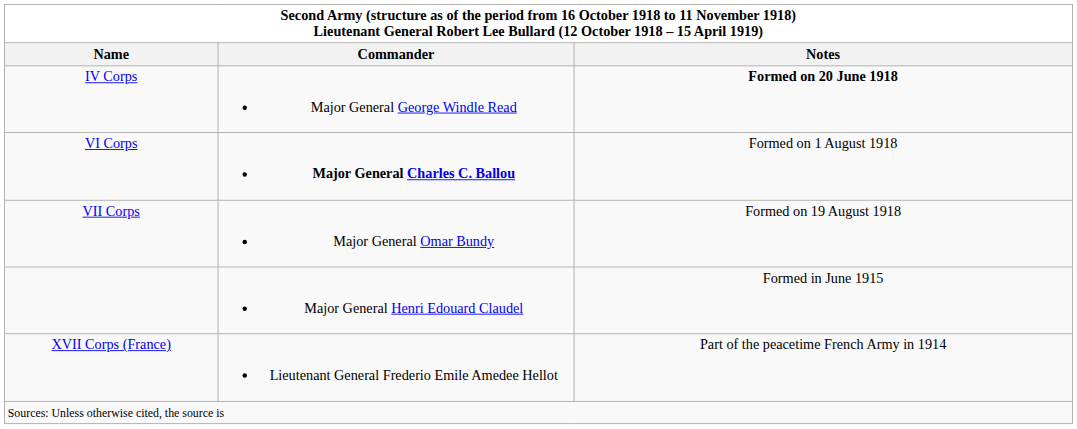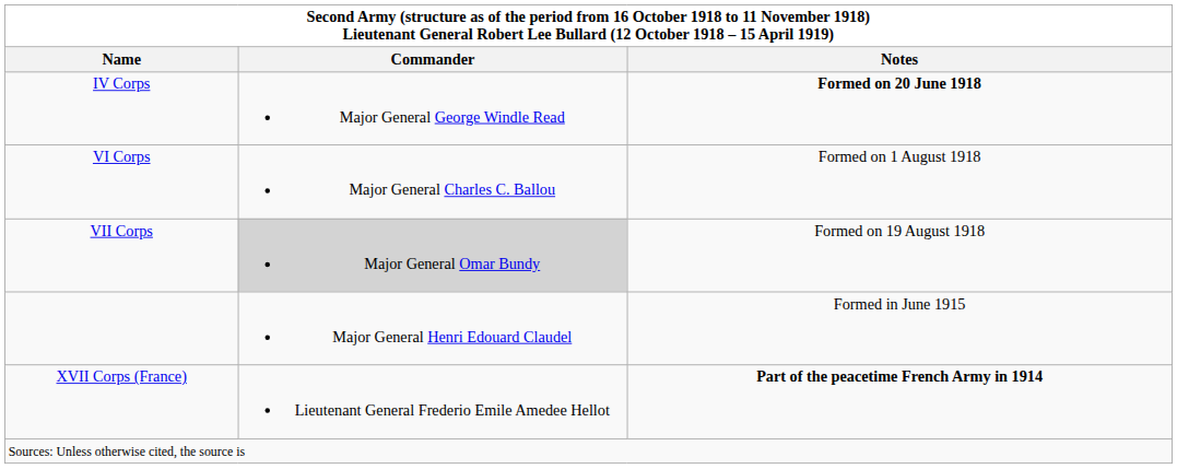VI Corps | Commander: bold -> normal
VII Corps | Commander: no background -> lightgrey background
XVII Corps (France) | Notes: normal -> bold
